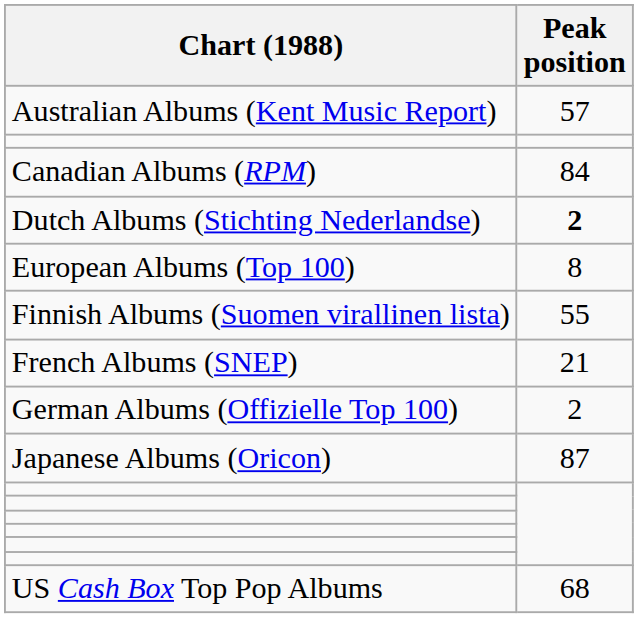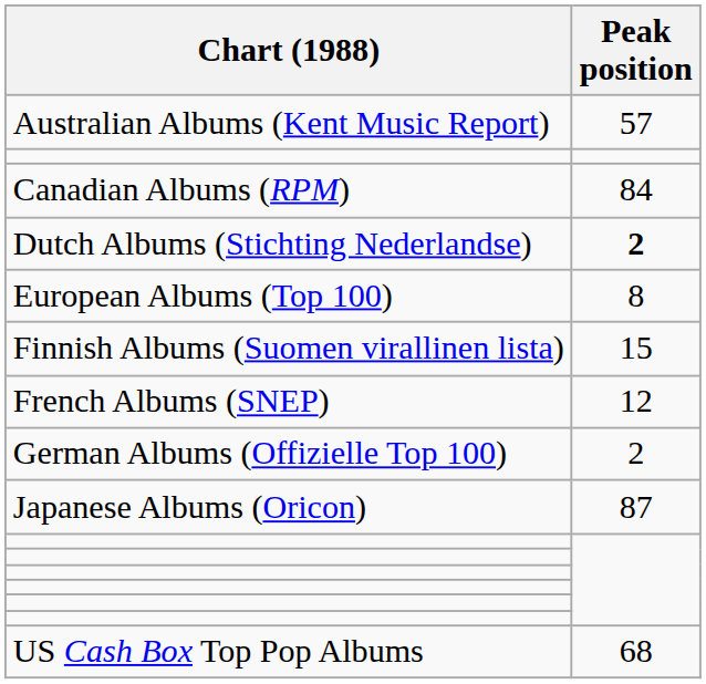row 7 | Peak position: 55 -> 15
row 8 | Peak position: 21 -> 12
